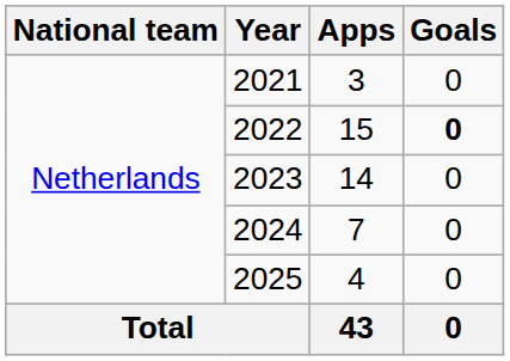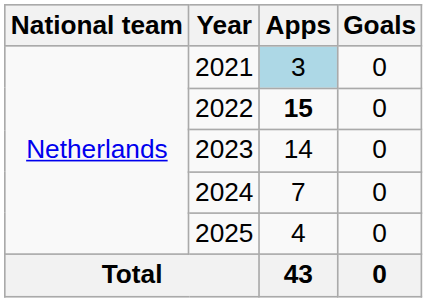2021 | Apps: no background -> lightblue background
2022 | Apps: normal -> bold
2022 | Goals: bold -> normal
